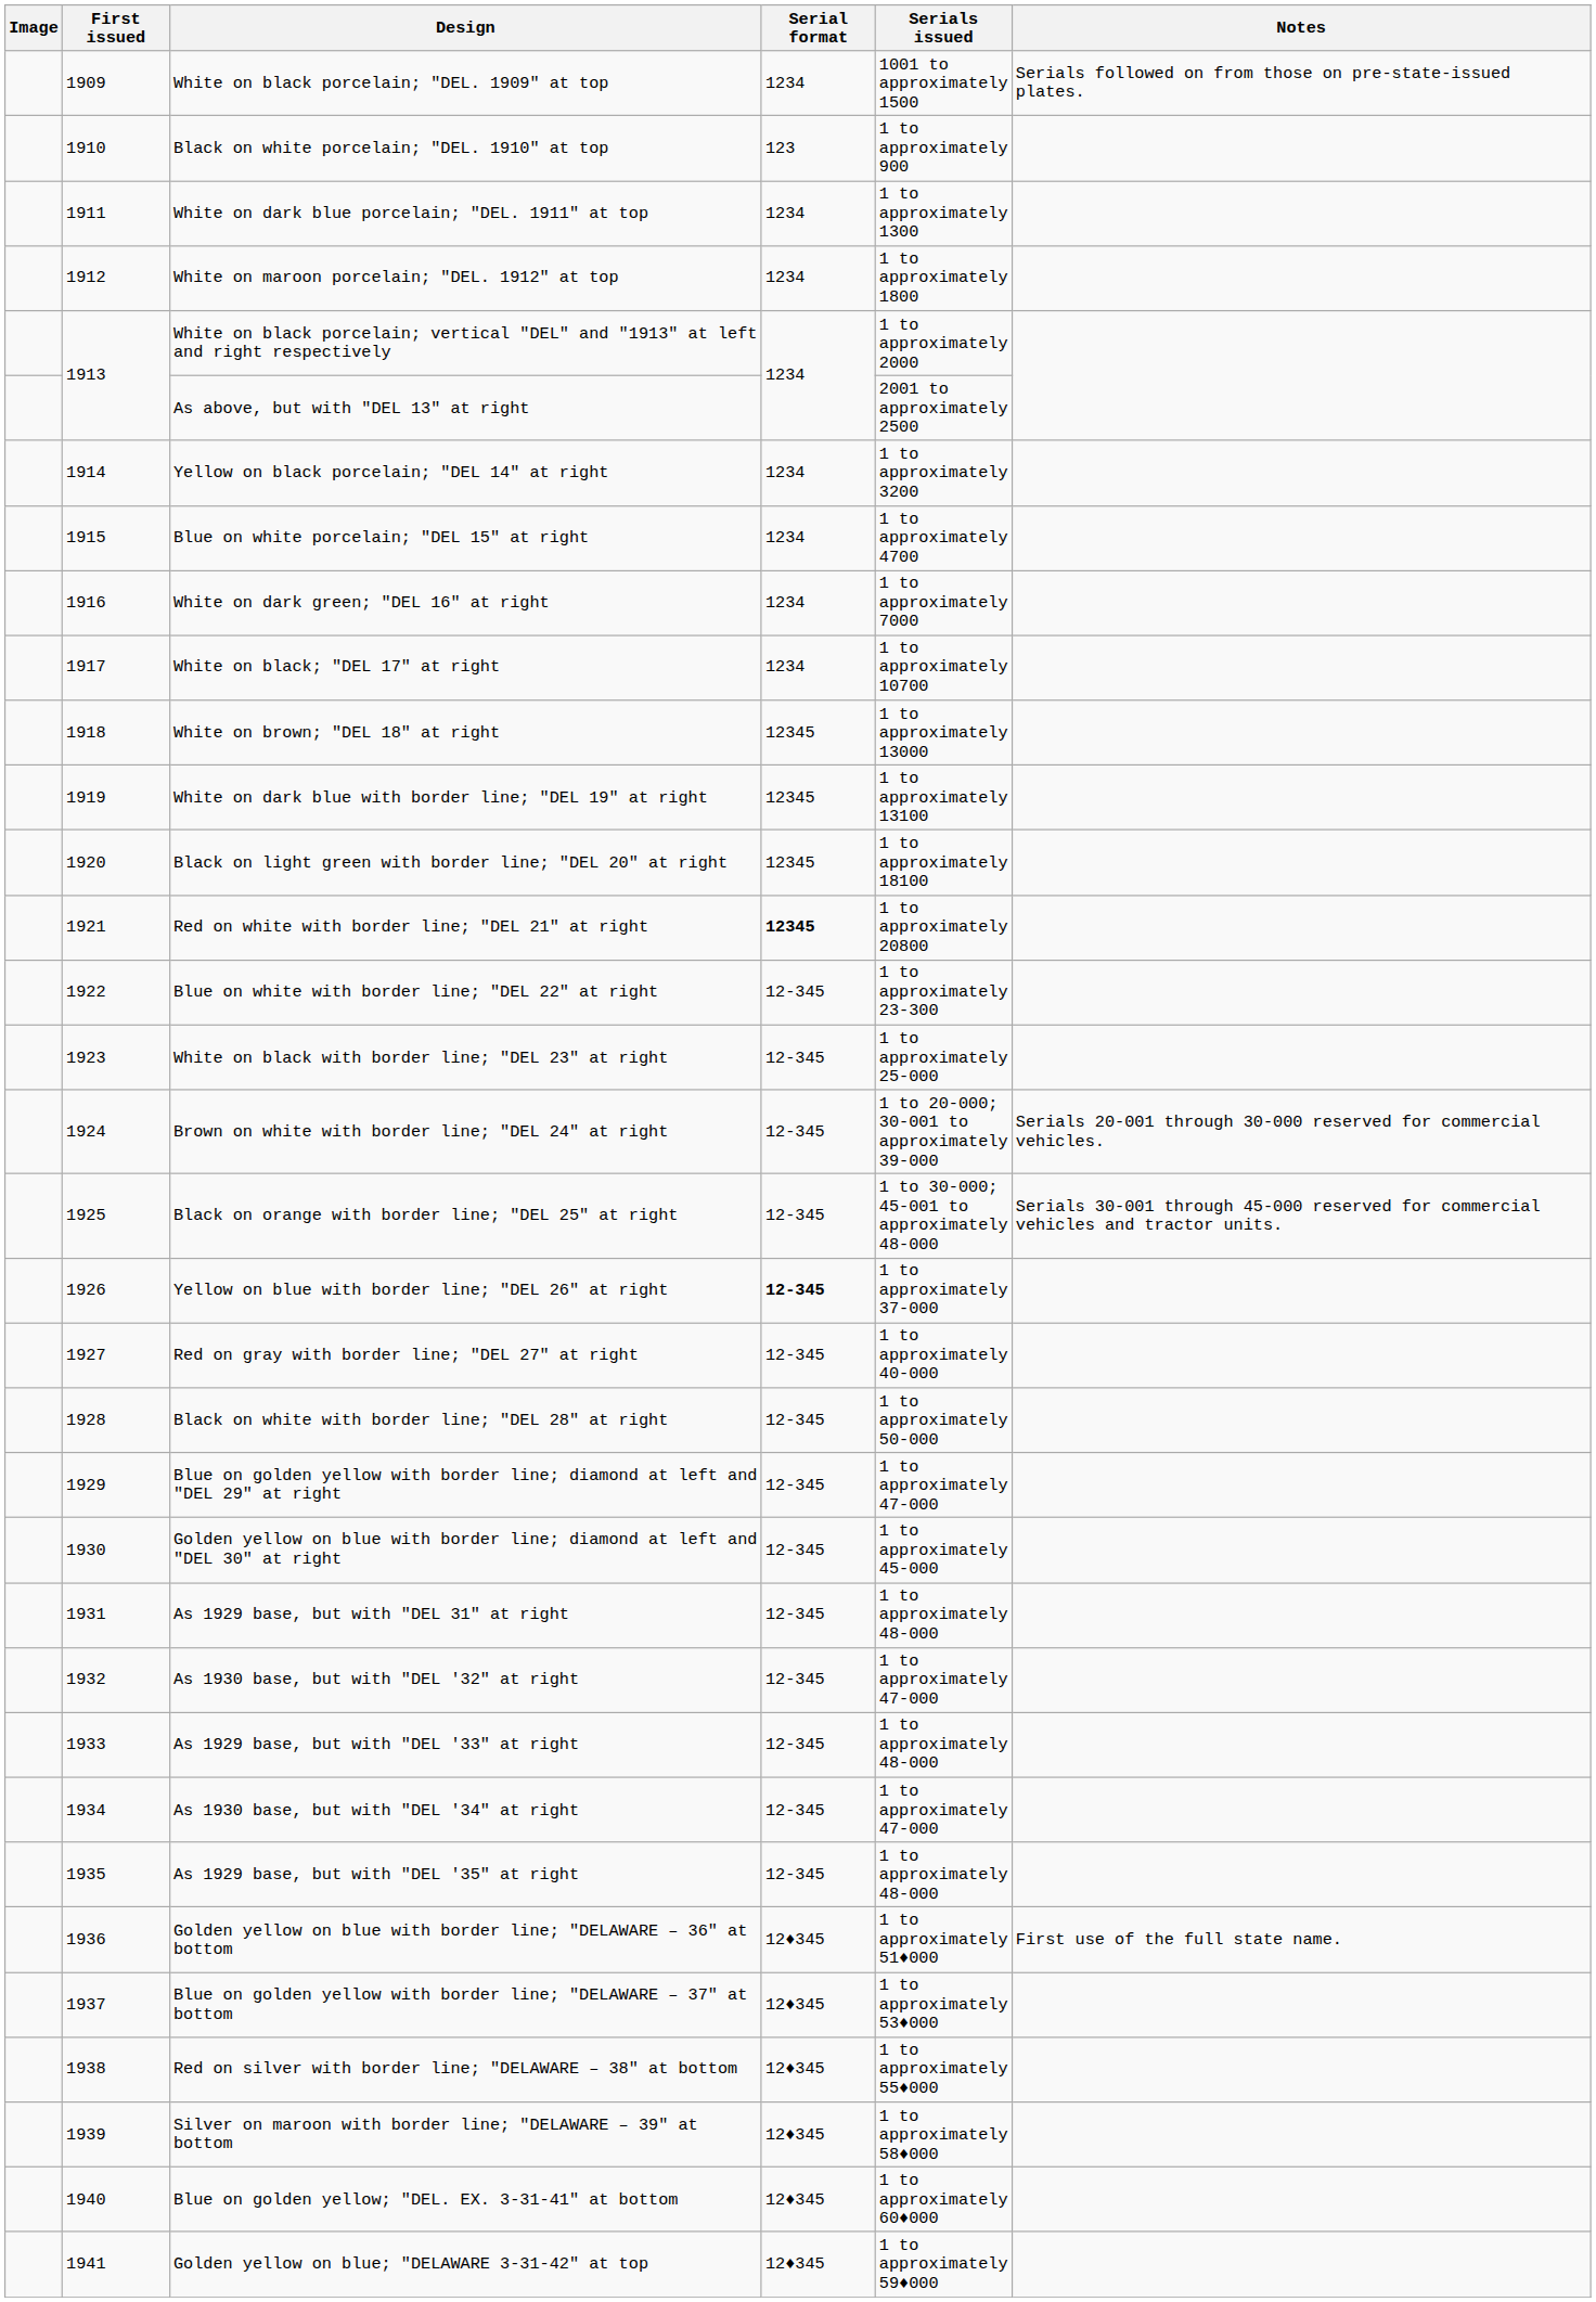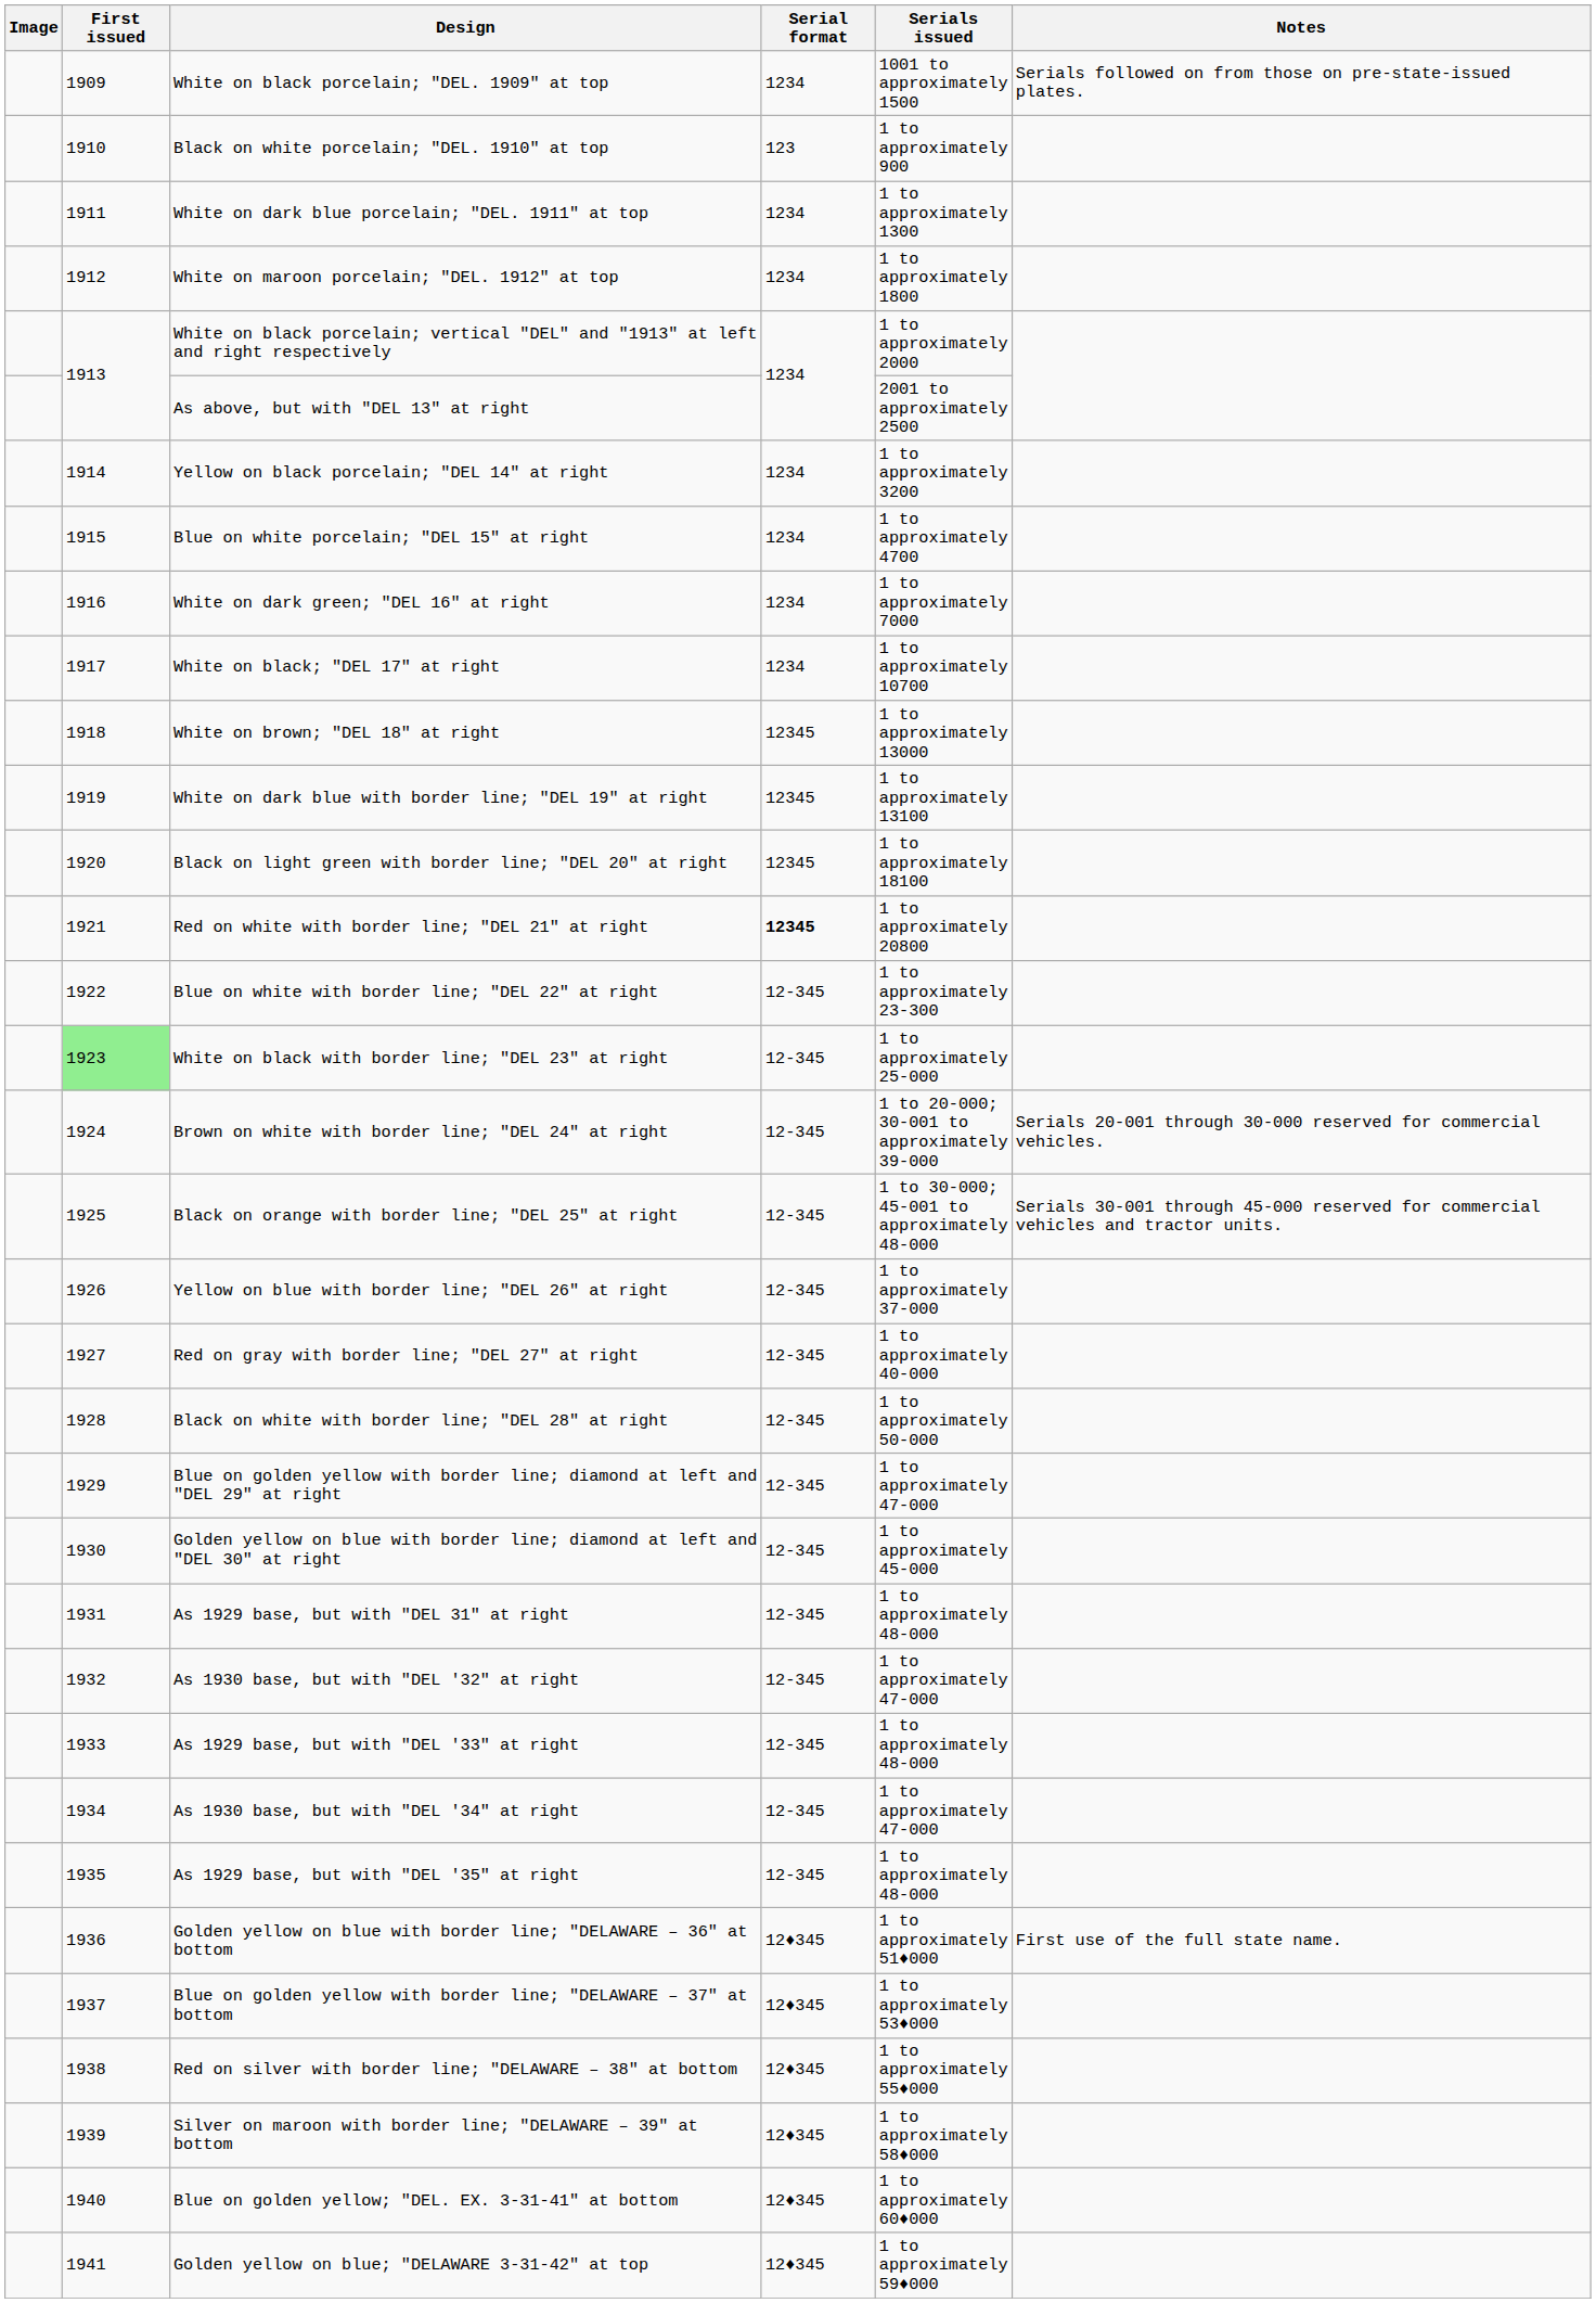White on black with border line; "DEL 23" at right | First issued: no background -> lightgreen background
Yellow on blue with border line; "DEL 26" at right | Serial format: bold -> normal
